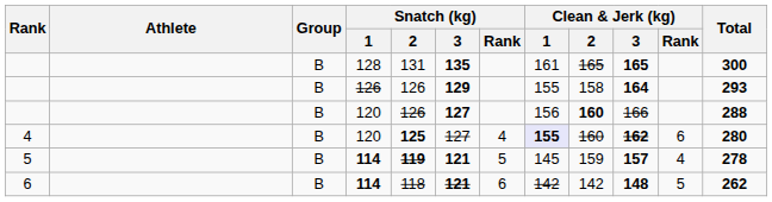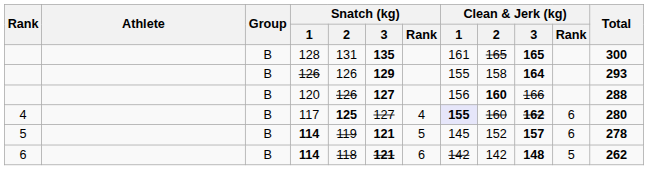row 6 | Snatch (kg) / 1: 120 -> 117
row 7 | Snatch (kg) / 2: bold -> normal
row 7 | Clean & Jerk (kg) / 2: 159 -> 152
row 7 | Clean & Jerk (kg) / Rank: 4 -> 6
